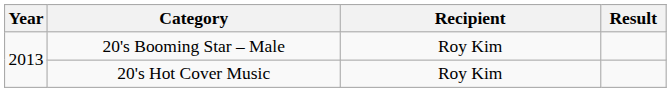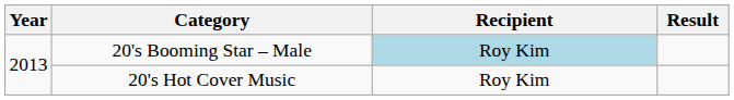20's Booming Star – Male | Recipient: no background -> lightblue background
